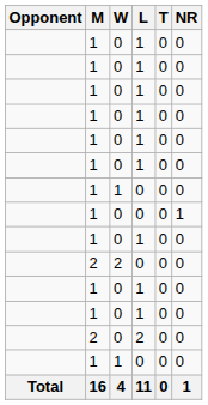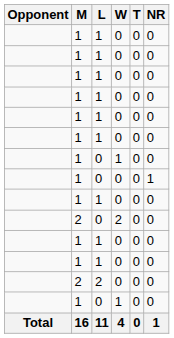columns swapped: W <-> L
